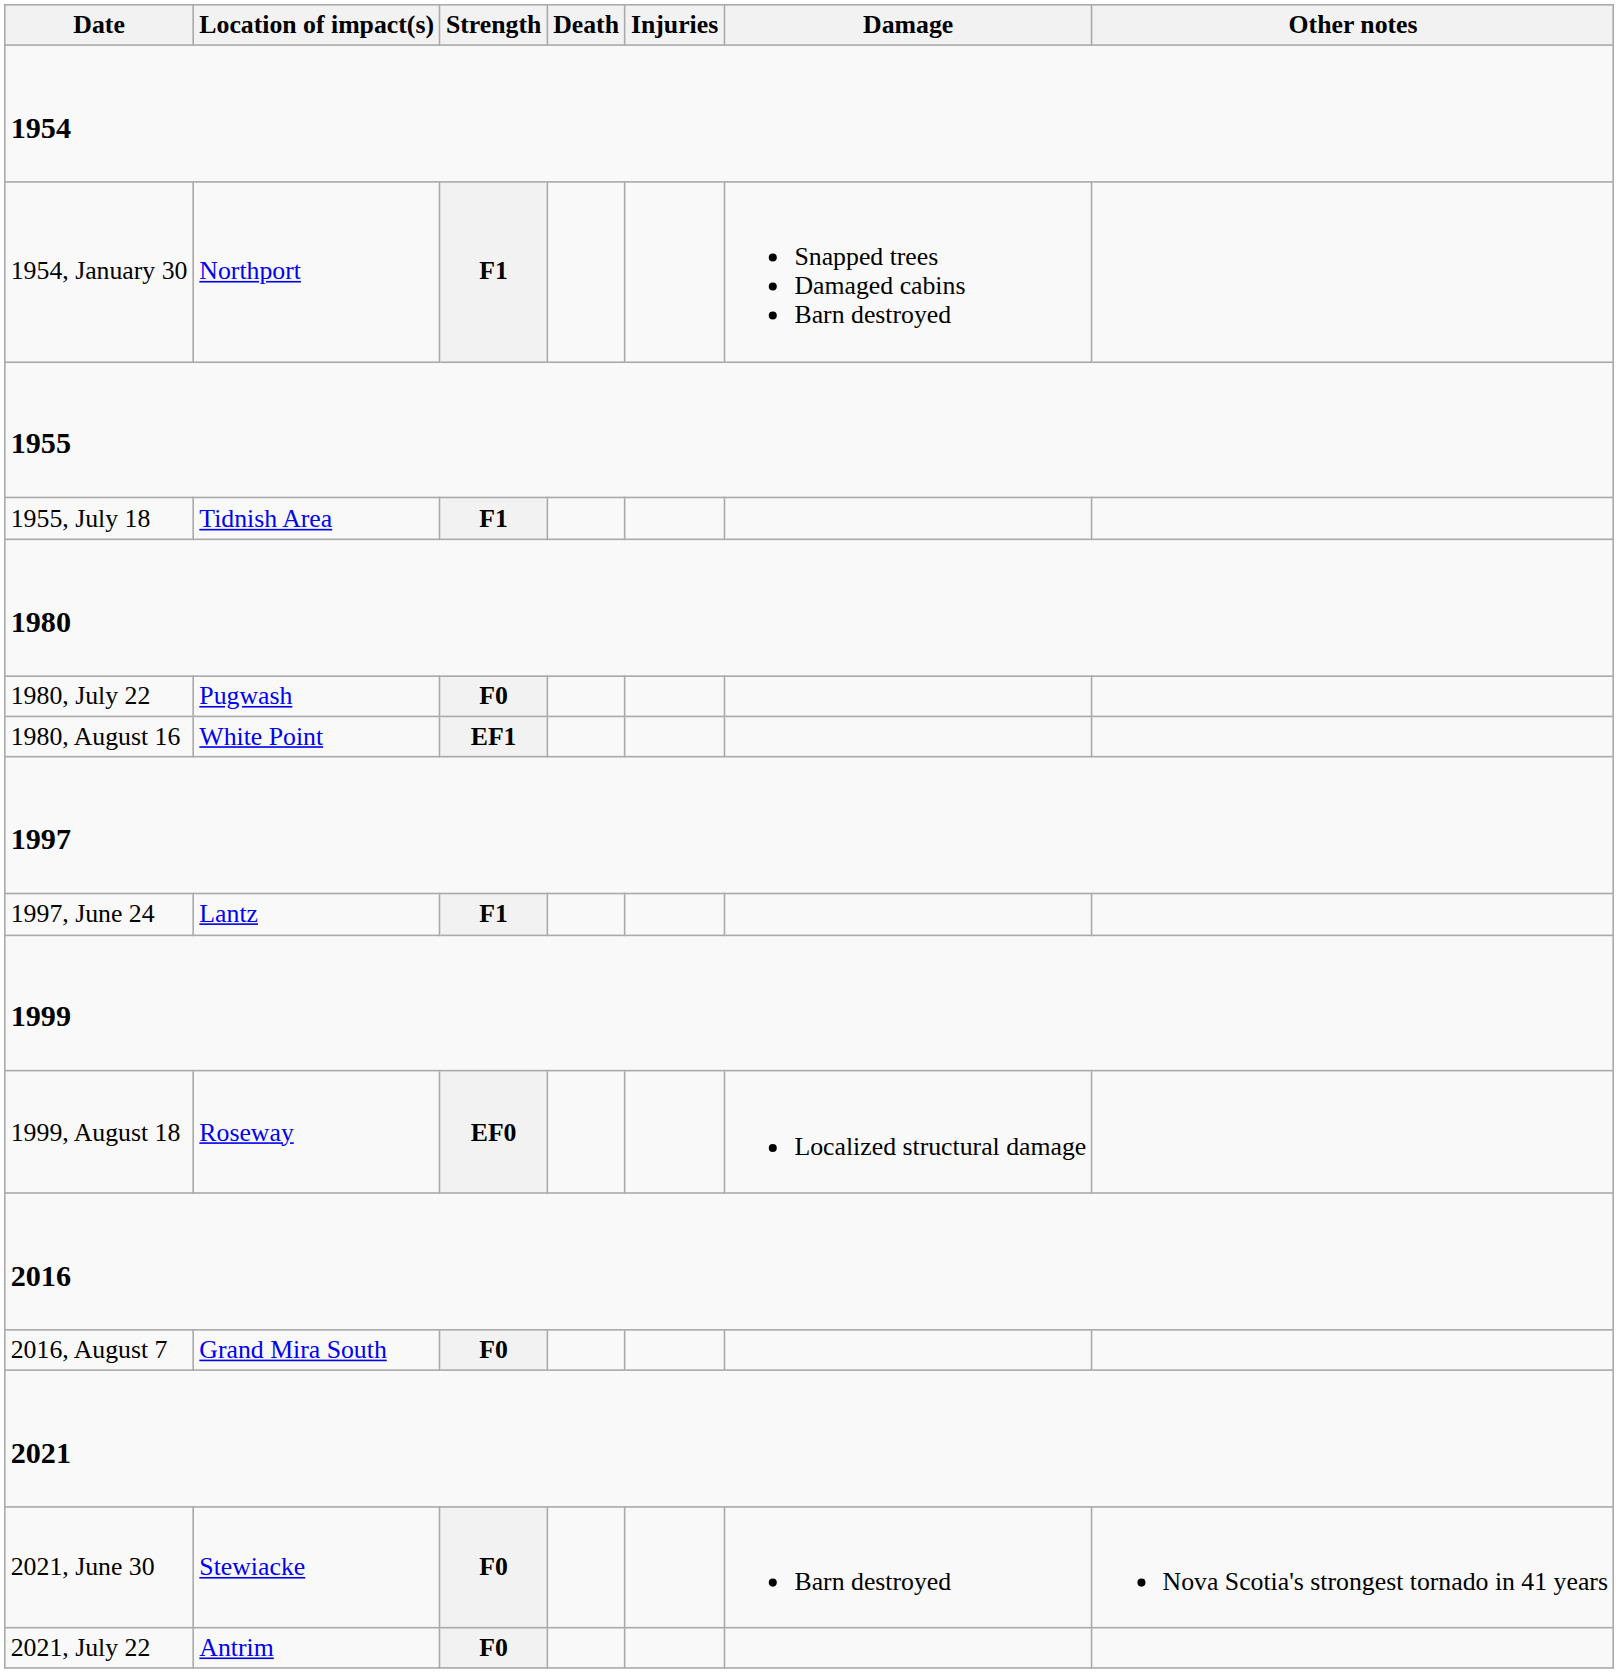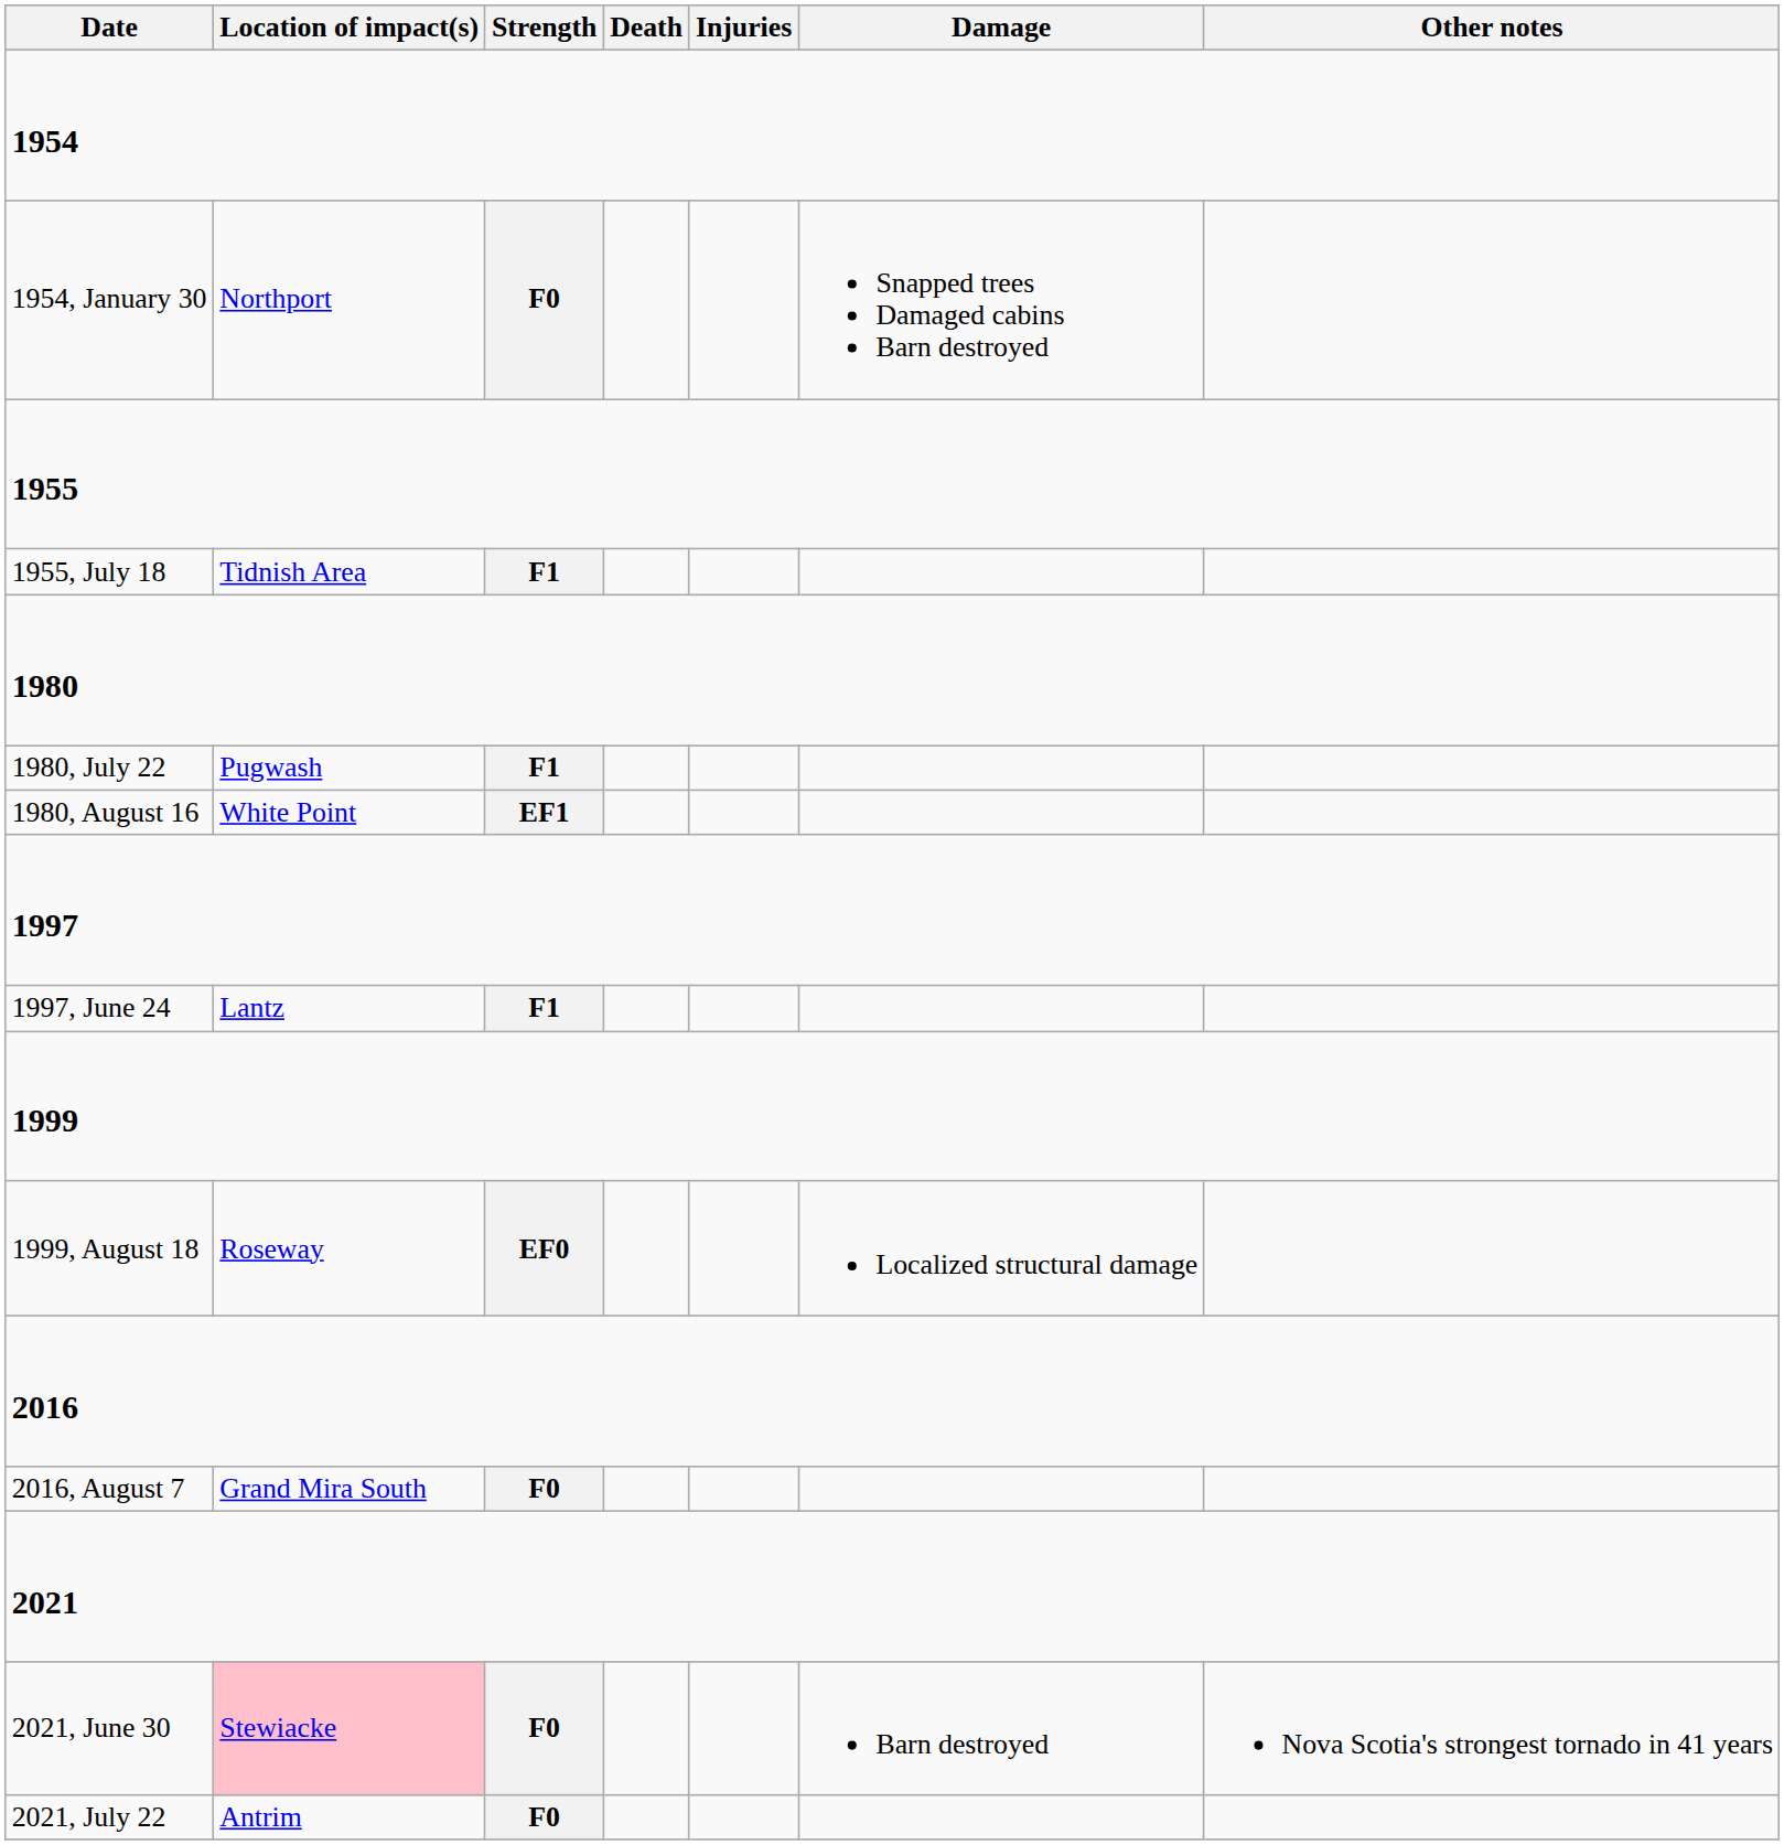1954, January 30 | Strength: F1 -> F0
1980, July 22 | Strength: F0 -> F1
2021, June 30 | Location of impact(s): no background -> pink background
